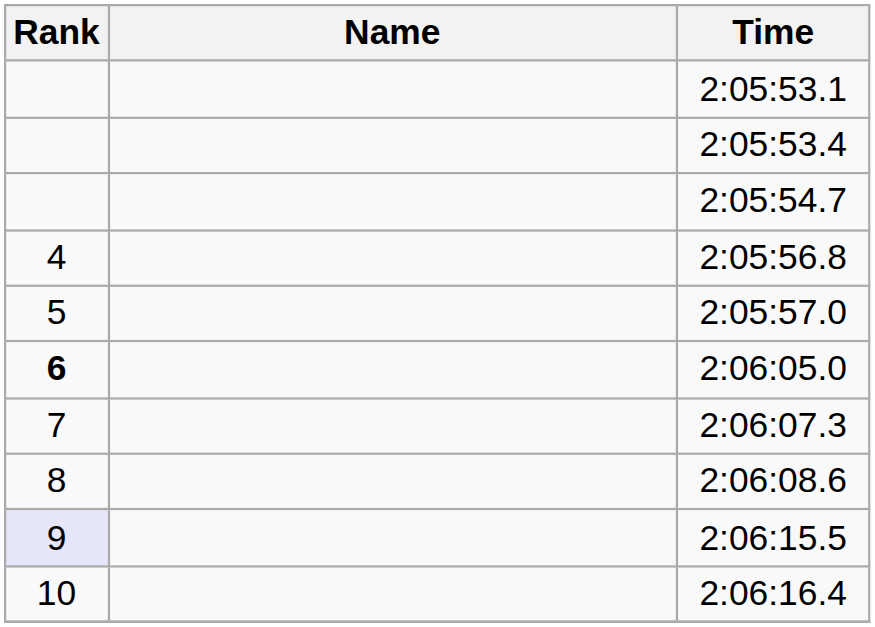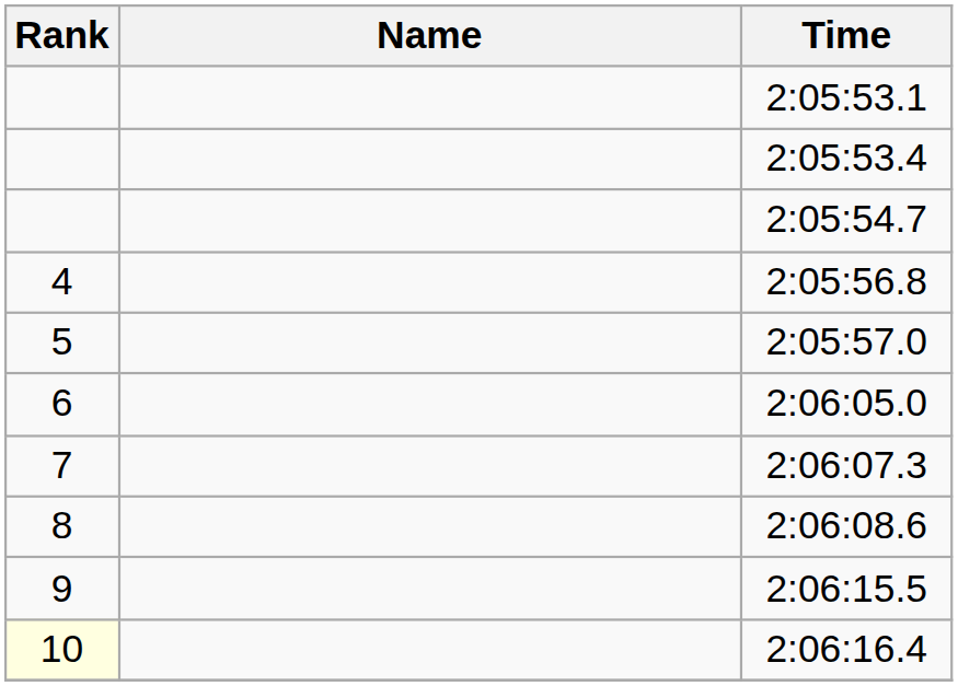2:06:05.0 | Rank: bold -> normal
2:06:15.5 | Rank: lavender background -> no background
2:06:16.4 | Rank: no background -> lightyellow background
